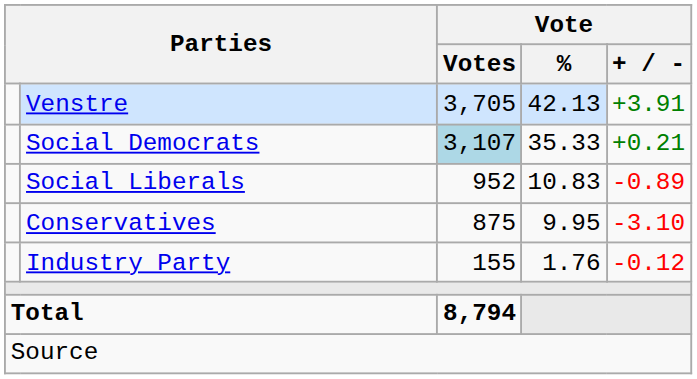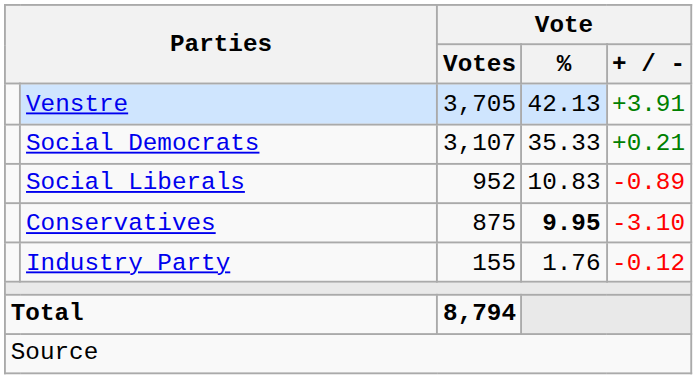Social Democrats | Vote / Votes: lightblue background -> no background
Conservatives | Vote / %: normal -> bold
